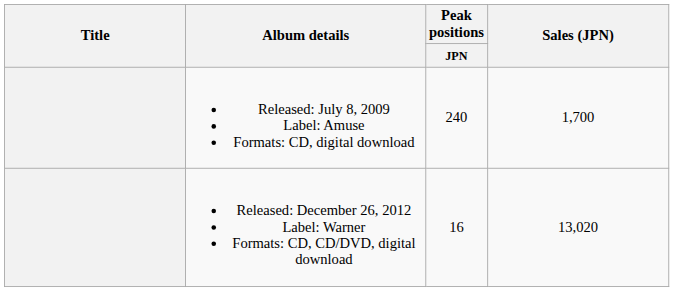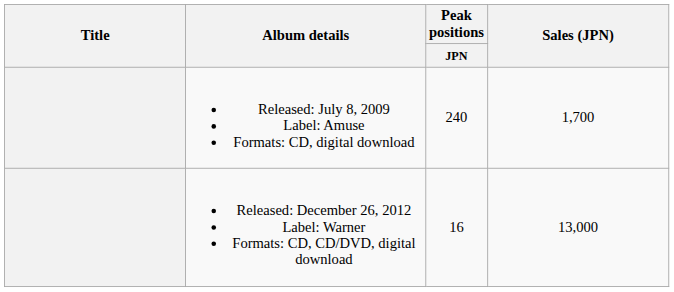row 4 | Sales (JPN): 13,020 -> 13,000
